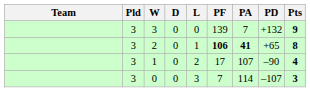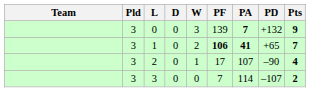columns swapped: W <-> L
row 2 | PA: normal -> bold
row 3 | Pts: 8 -> 7
row 5 | Pts: 3 -> 2
